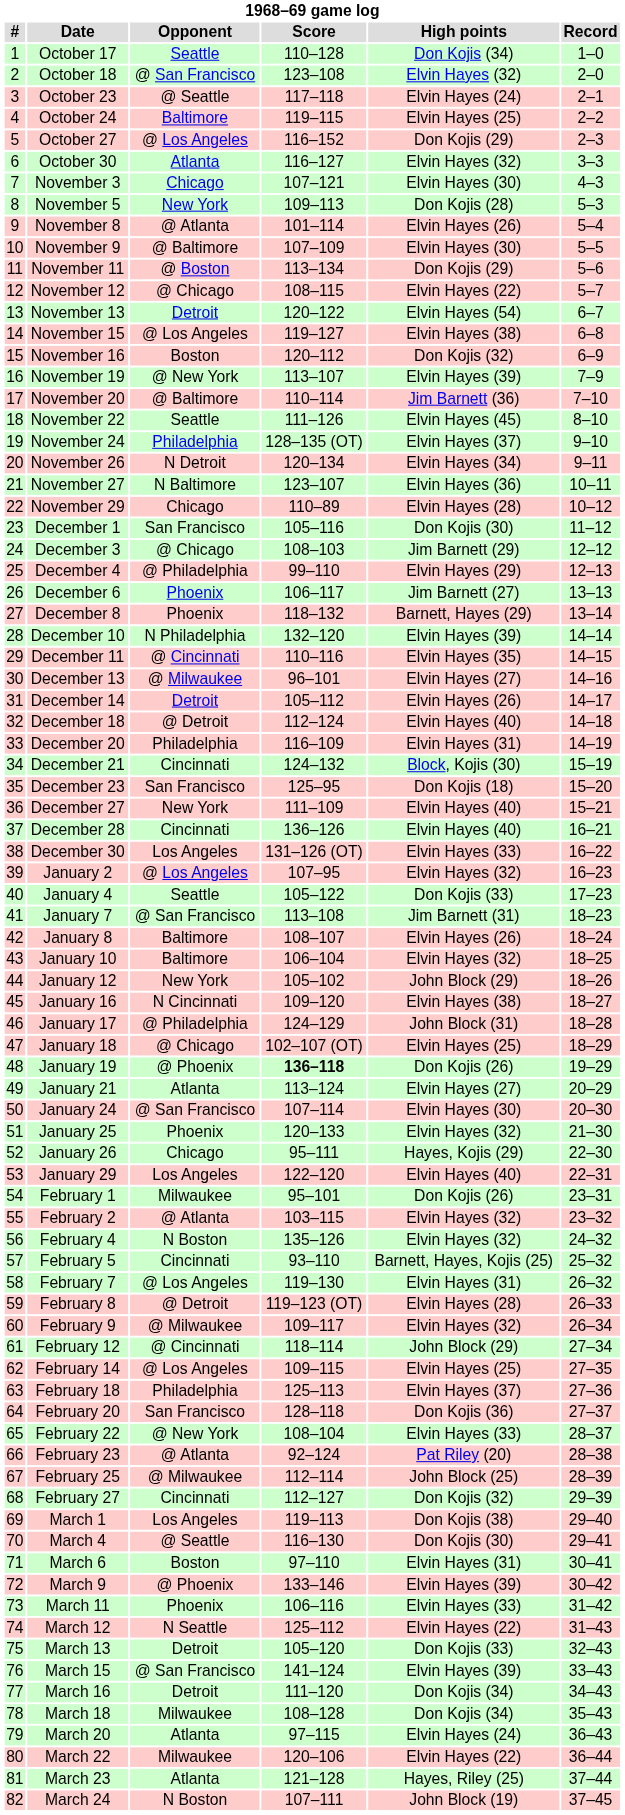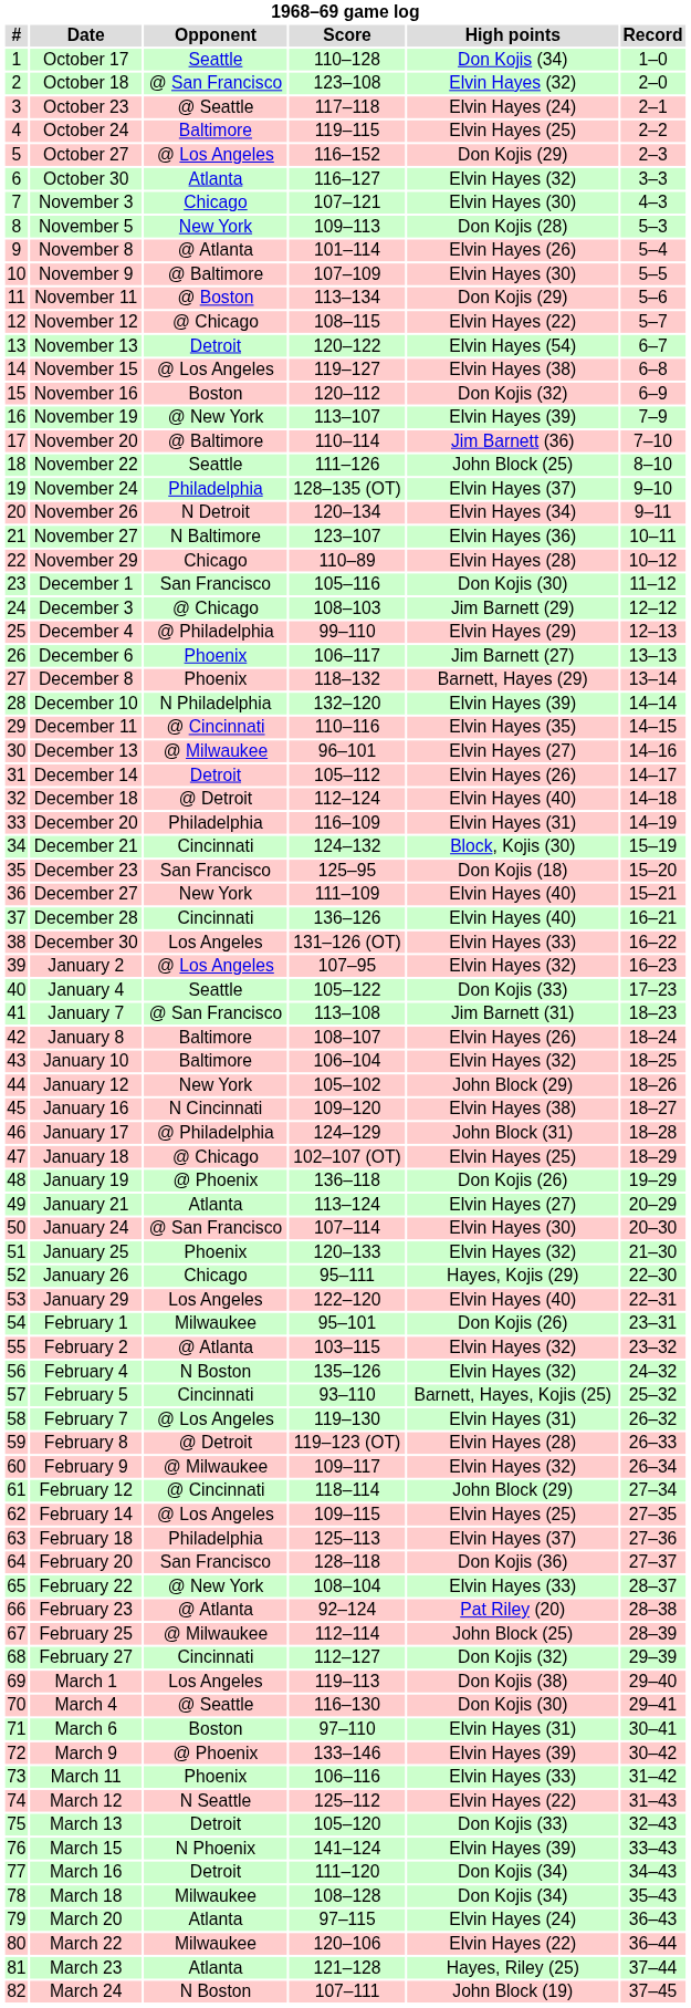November 22 | High points: Elvin Hayes (45) -> John Block (25)
January 19 | Score: bold -> normal
March 15 | Opponent: @ San Francisco -> N Phoenix
